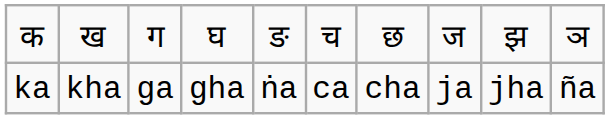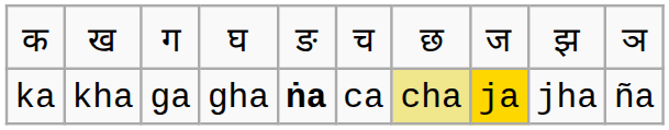ka | column 5: normal -> bold
ka | column 7: no background -> khaki background
ka | column 8: no background -> gold background
